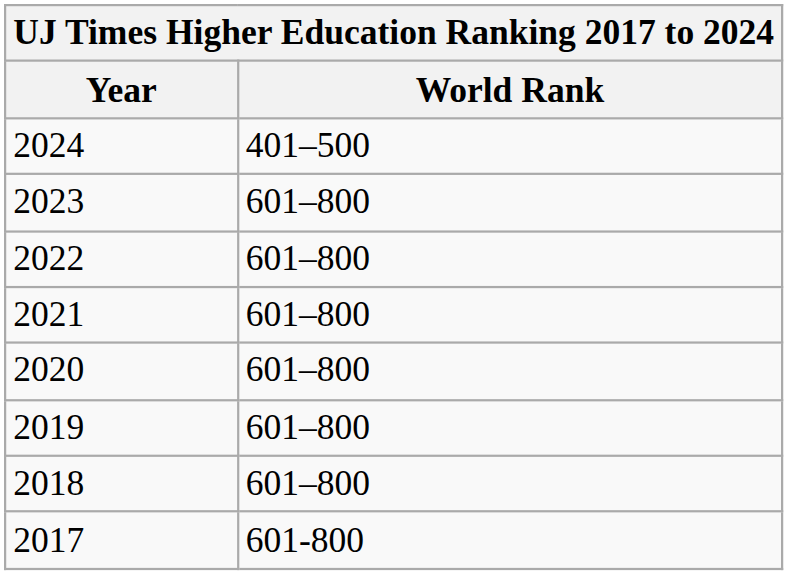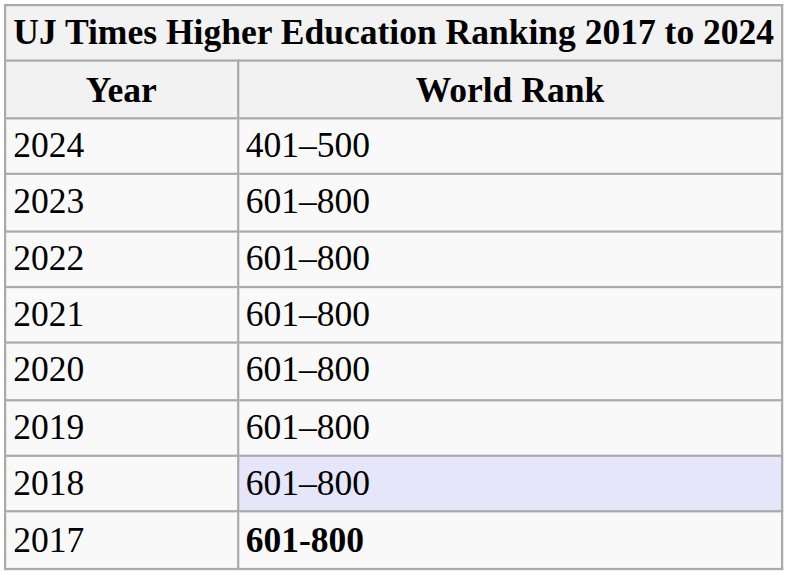2018 | World Rank: no background -> lavender background
2017 | World Rank: normal -> bold
